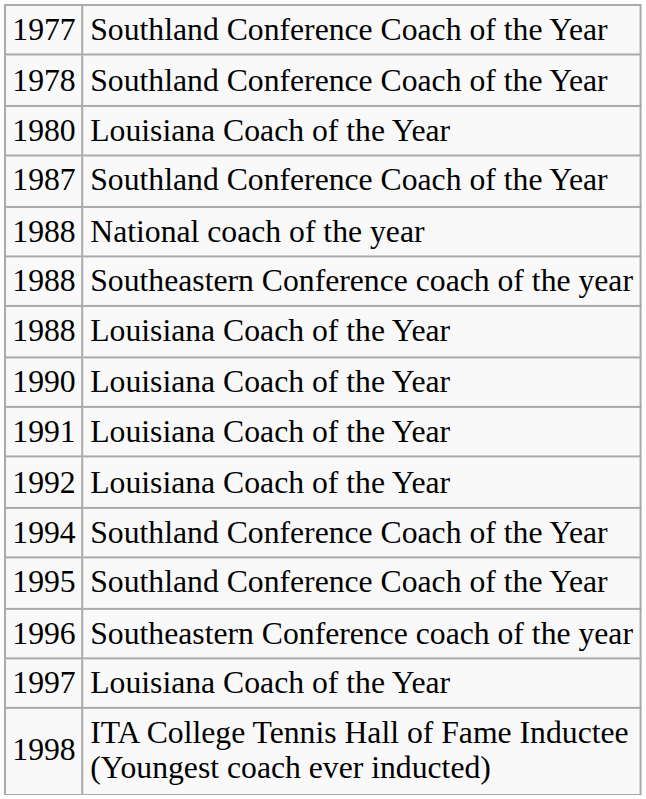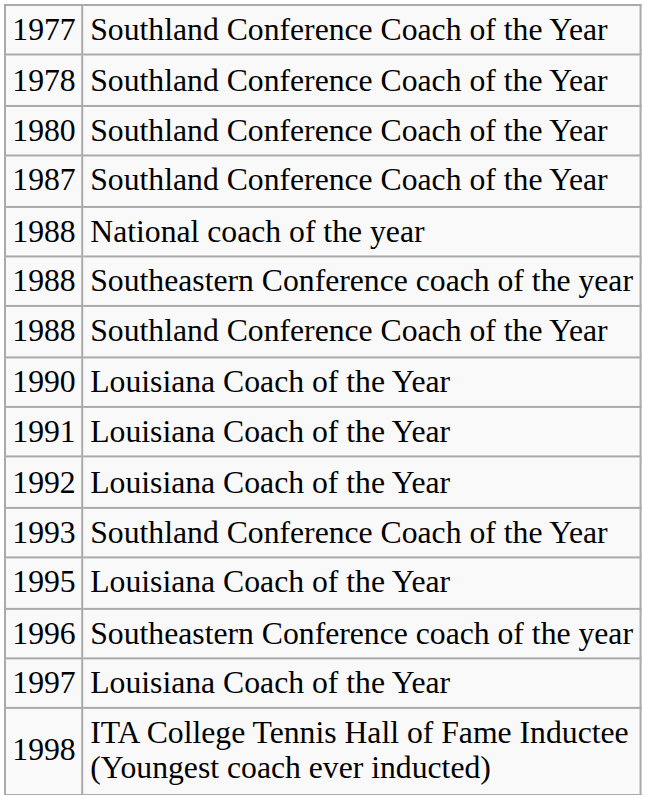row 3 | column 2: Louisiana Coach of the Year -> Southland Conference Coach of the Year
row 7 | column 2: Louisiana Coach of the Year -> Southland Conference Coach of the Year
row 11 | column 1: 1994 -> 1993
row 12 | column 2: Southland Conference Coach of the Year -> Louisiana Coach of the Year
